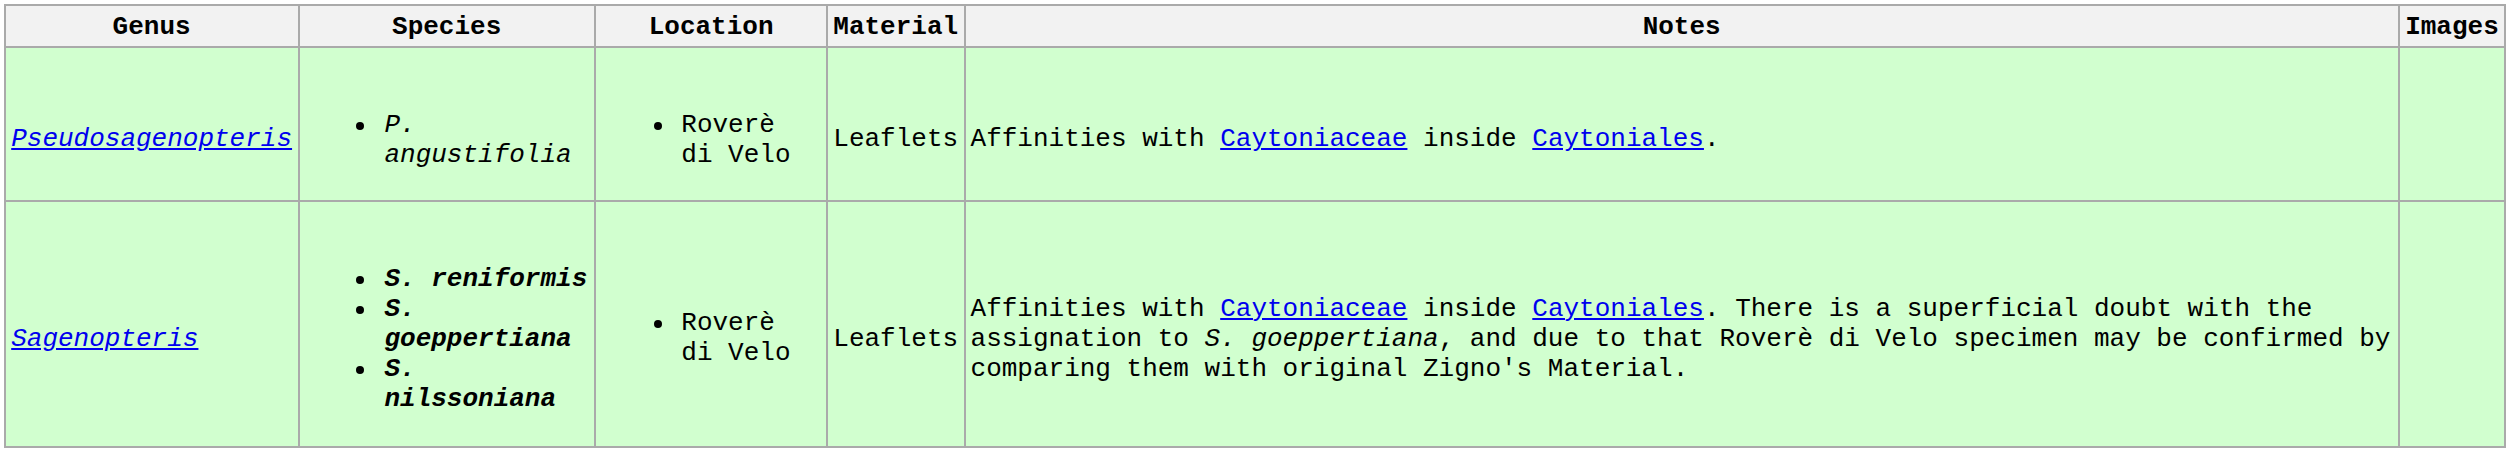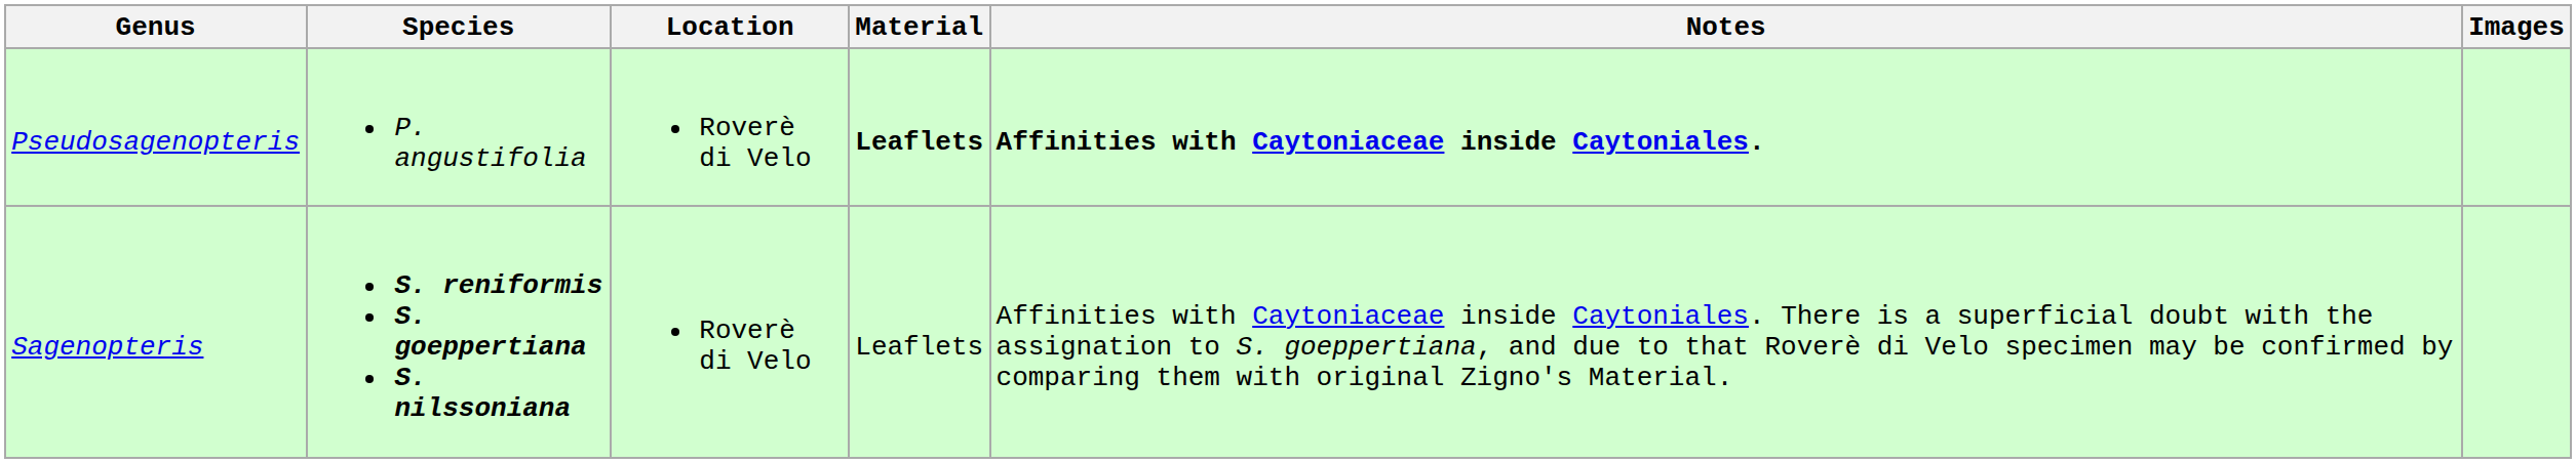Pseudosagenopteris | Material: normal -> bold
Pseudosagenopteris | Notes: normal -> bold
